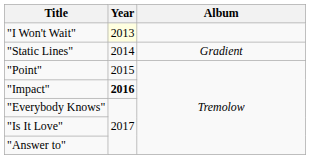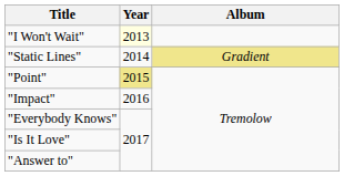"Static Lines" | Album: no background -> khaki background
"Point" | Year: no background -> khaki background
"Impact" | Year: bold -> normal
